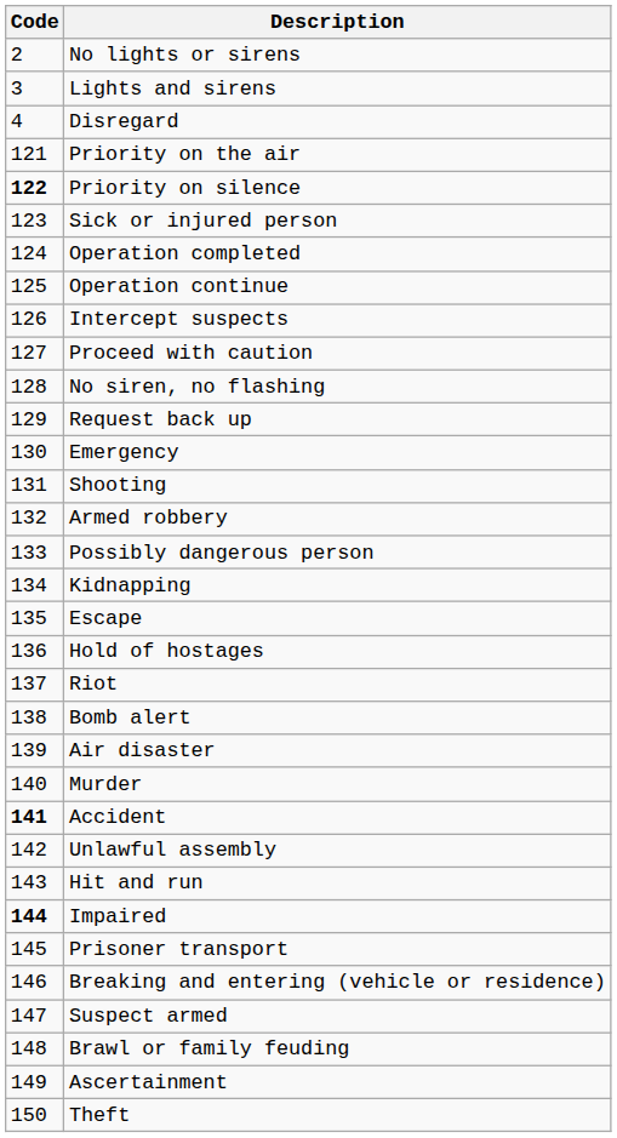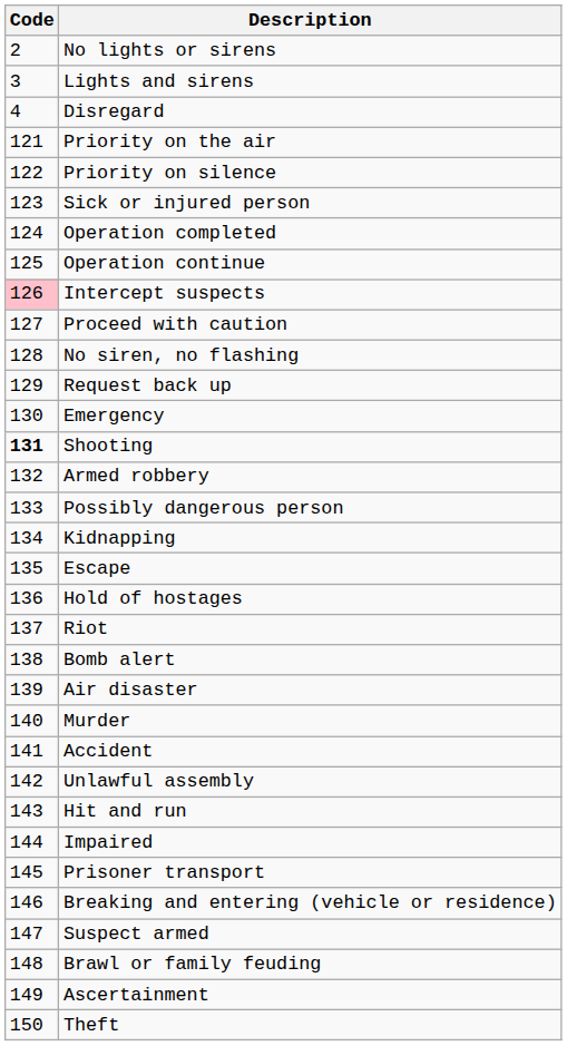Priority on silence | Code: bold -> normal
Intercept suspects | Code: no background -> pink background
Shooting | Code: normal -> bold
Accident | Code: bold -> normal
Impaired | Code: bold -> normal
